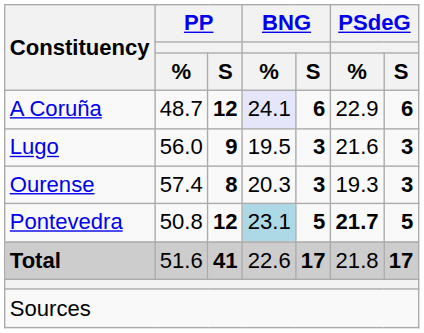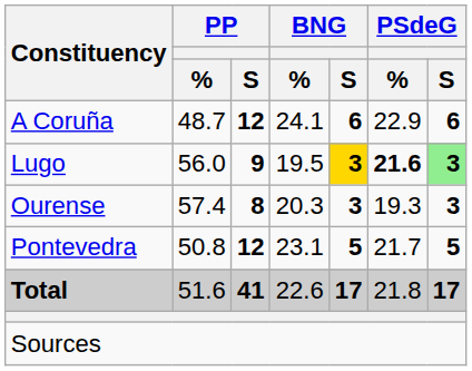A Coruña | BNG / %: lavender background -> no background
Lugo | BNG / S: no background -> gold background
Lugo | PSdeG / %: normal -> bold
Lugo | PSdeG / S: no background -> lightgreen background
Pontevedra | BNG / %: lightblue background -> no background
Pontevedra | PSdeG / %: bold -> normal
